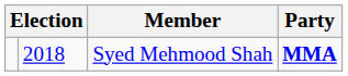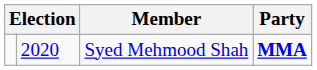Syed Mehmood Shah | column 2: 2018 -> 2020
